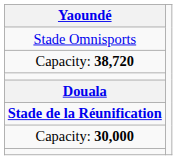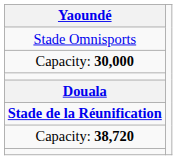row 3 | Yaoundé: Capacity: 38,720 -> Capacity: 30,000
row 7 | Yaoundé: Capacity: 30,000 -> Capacity: 38,720
